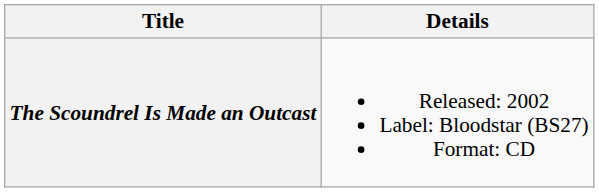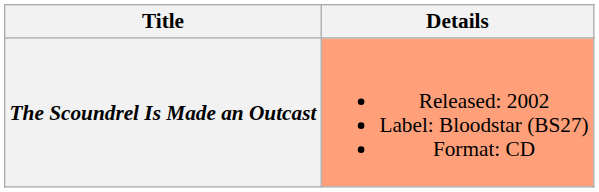The Scoundrel Is Made an Outcast | Details: no background -> lightsalmon background
